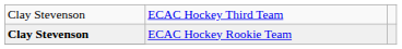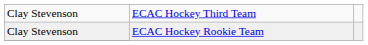Clay Stevenson / ECAC Hockey Rookie Team | column 1: bold -> normal
